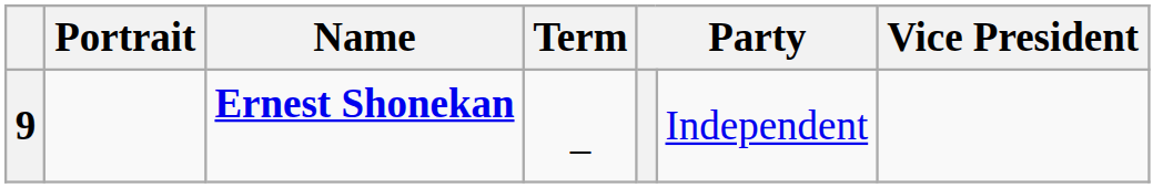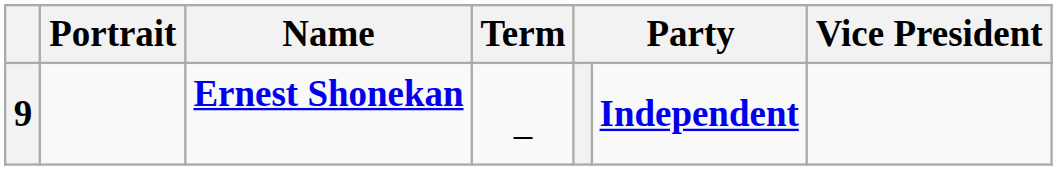9 | column 6: normal -> bold
